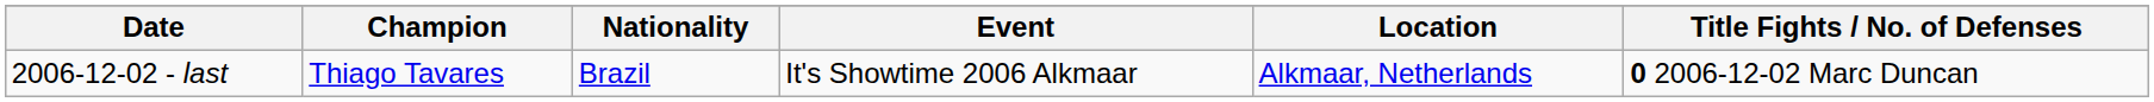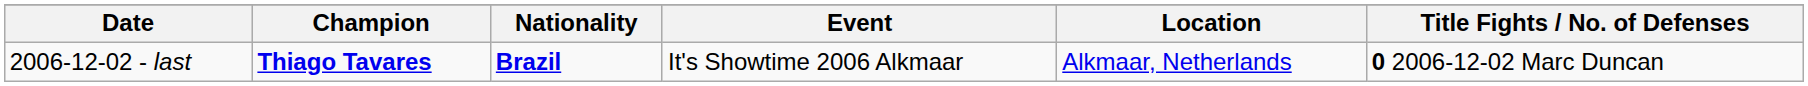2006-12-02 - last | Champion: normal -> bold
2006-12-02 - last | Nationality: normal -> bold
